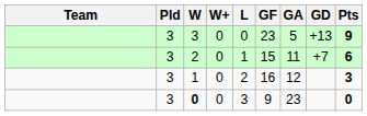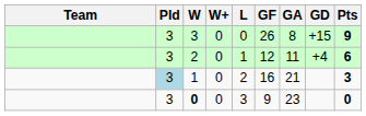row 2 | GF: 23 -> 26
row 2 | GA: 5 -> 8
row 2 | GD: +13 -> +15
row 3 | GF: 15 -> 12
row 3 | GD: +7 -> +4
row 4 | Pld: no background -> lightblue background
row 4 | GA: 12 -> 21
